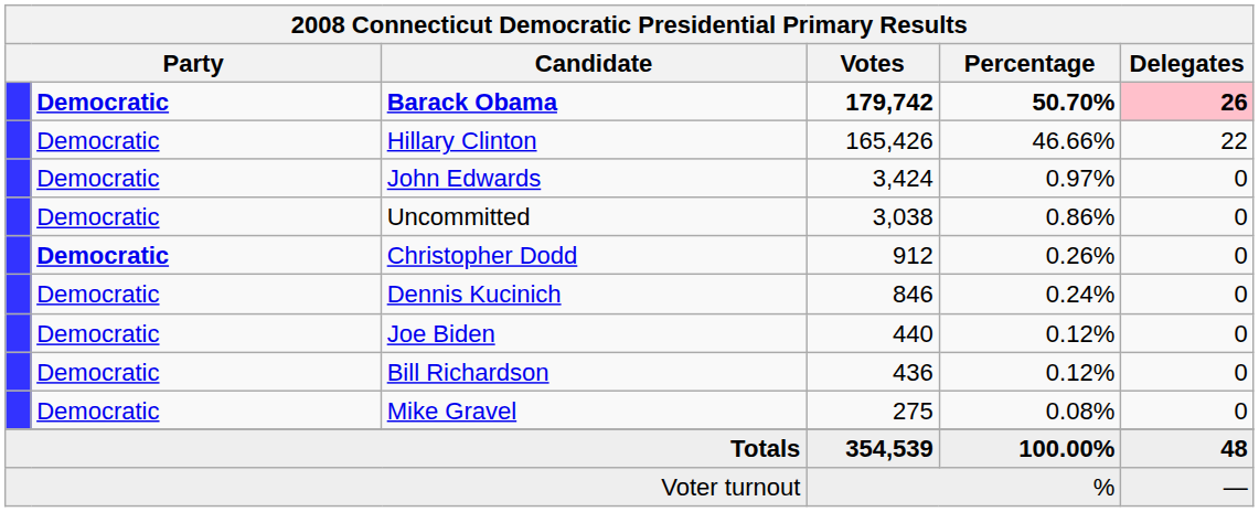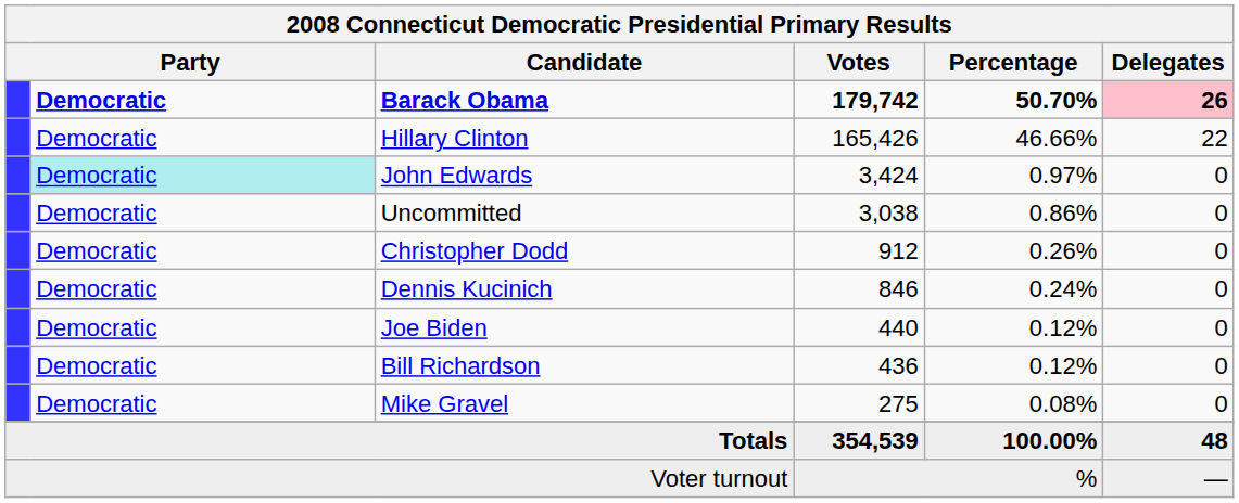John Edwards | column 2: no background -> paleturquoise background
Christopher Dodd | column 2: bold -> normal
